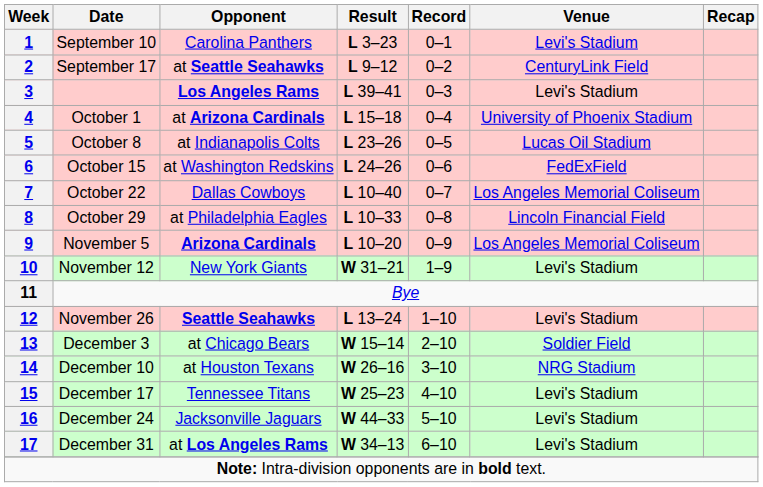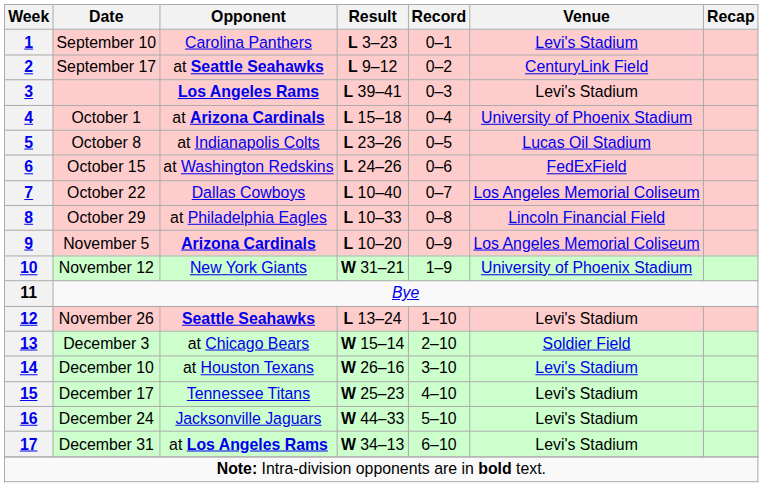10 | Venue: Levi's Stadium -> University of Phoenix Stadium
14 | Venue: NRG Stadium -> Levi's Stadium
